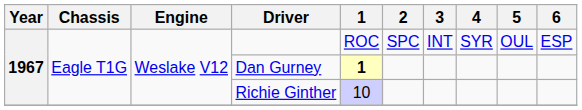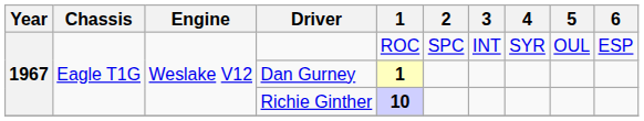Richie Ginther | 1: normal -> bold
